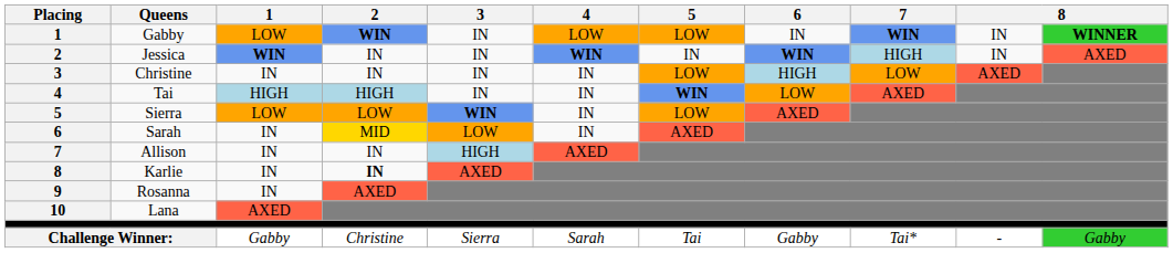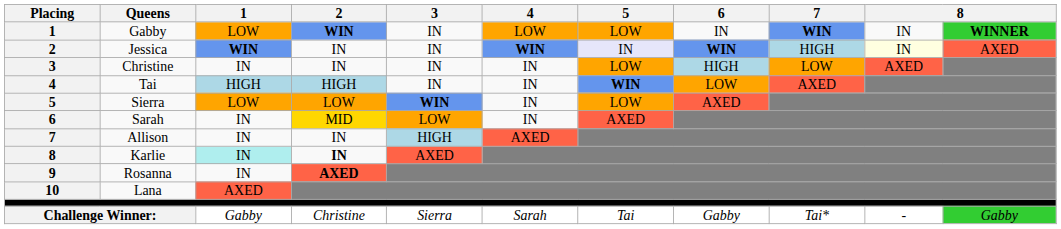Jessica | 5: no background -> lavender background
Jessica | column 10: no background -> lightyellow background
Karlie | 1: no background -> paleturquoise background
Rosanna | 2: normal -> bold
